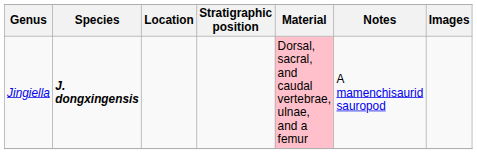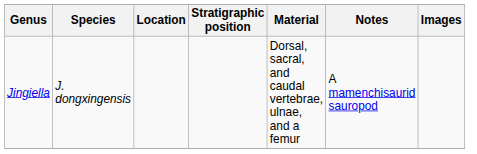Jingiella | Species: bold -> normal
Jingiella | Material: pink background -> no background
